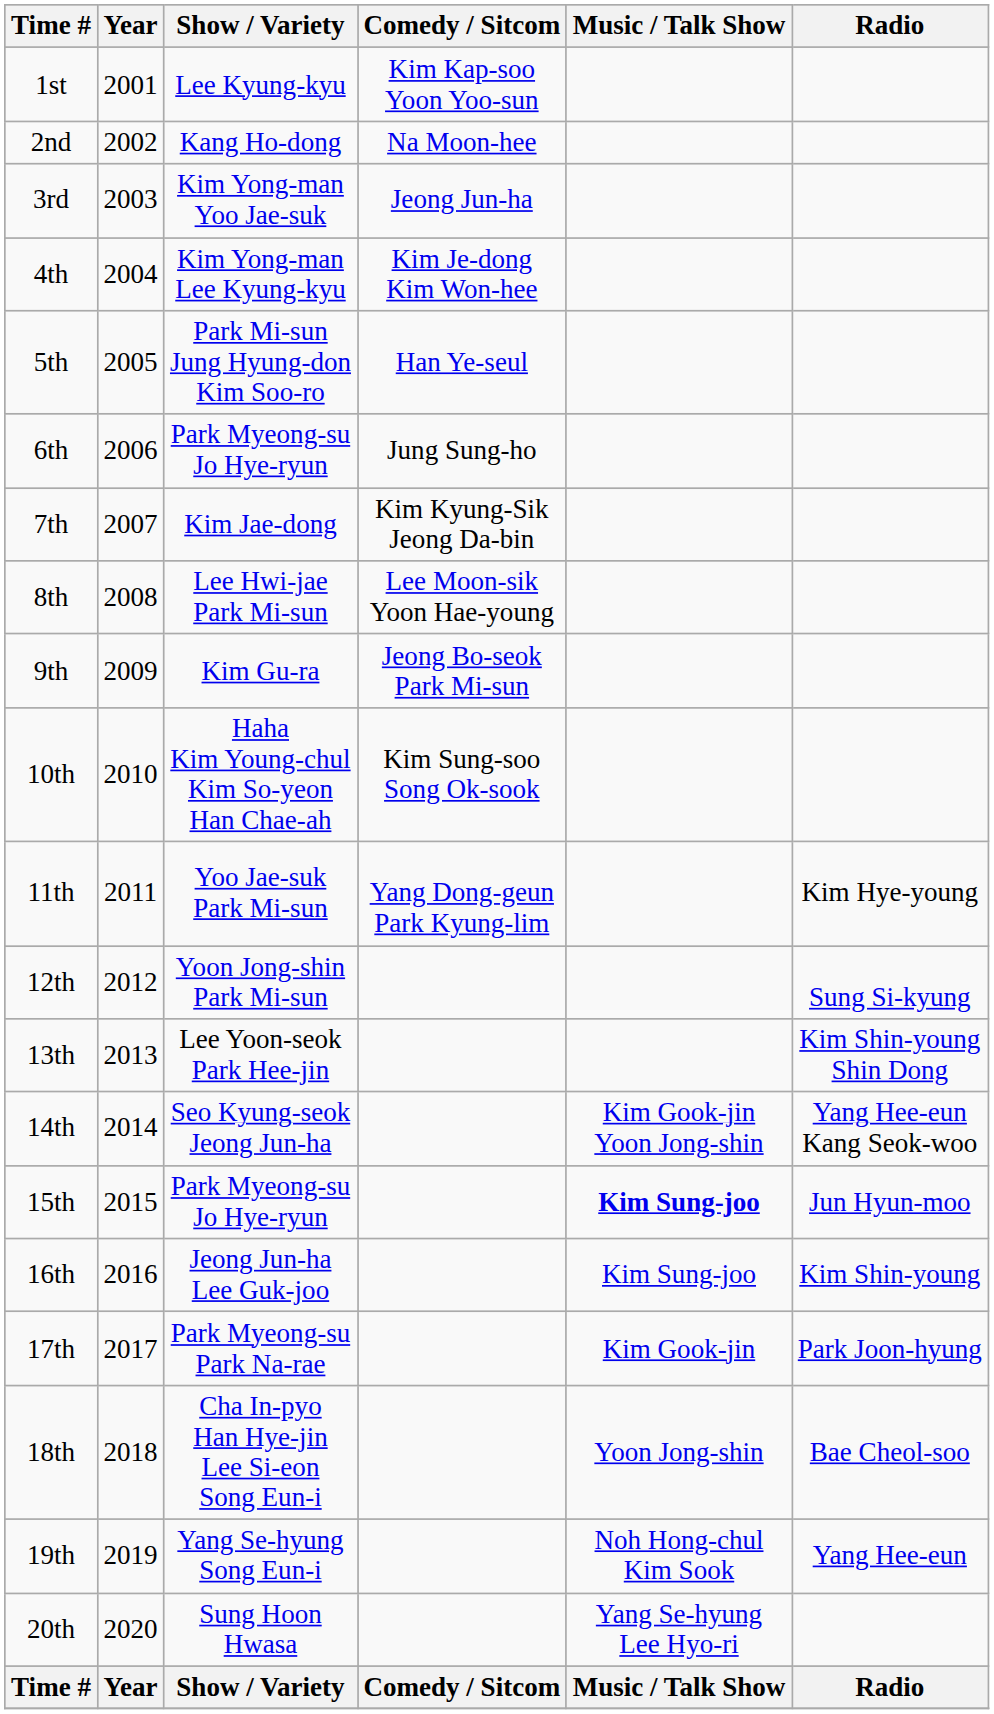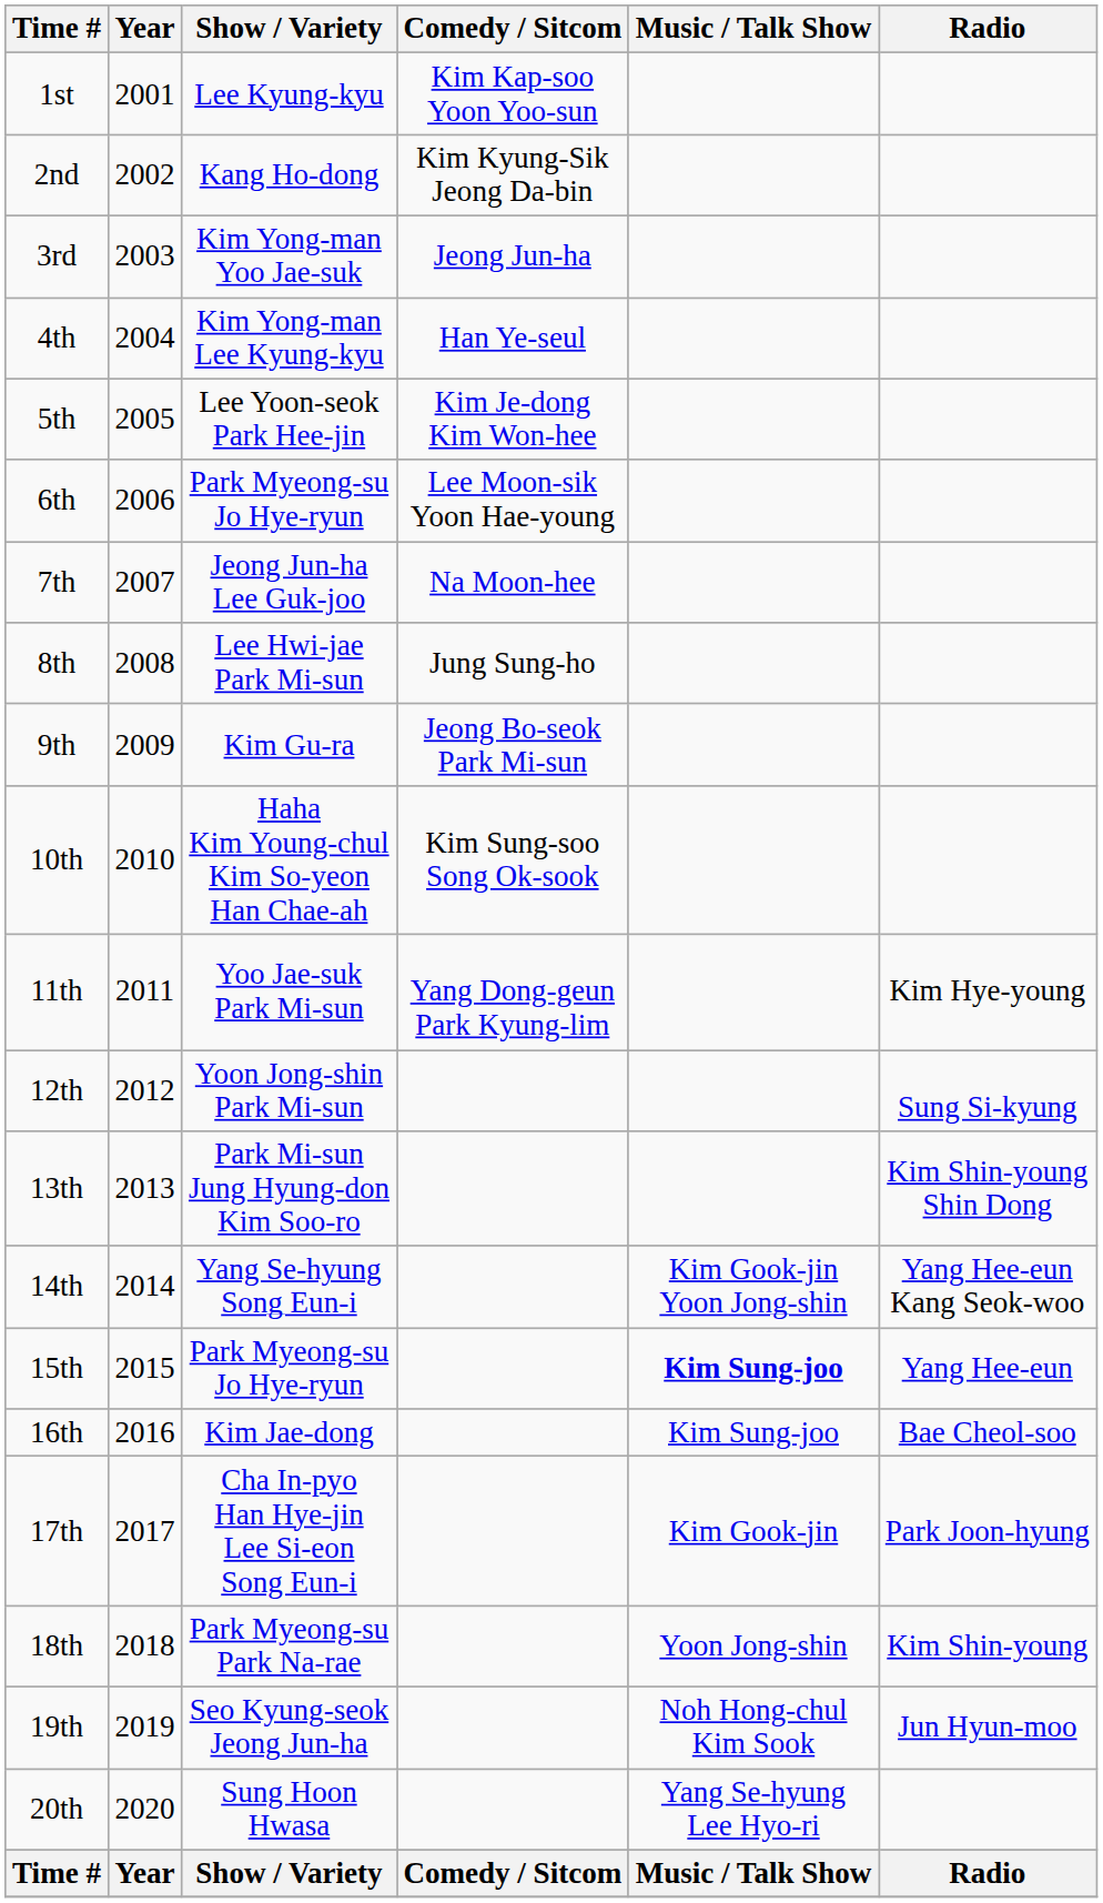2nd | Comedy / Sitcom: Na Moon-hee -> Kim Kyung-Sik Jeong Da-bin
4th | Comedy / Sitcom: Kim Je-dong Kim Won-hee -> Han Ye-seul
5th | Show / Variety: Park Mi-sun Jung Hyung-don Kim Soo-ro -> Lee Yoon-seok Park Hee-jin
5th | Comedy / Sitcom: Han Ye-seul -> Kim Je-dong Kim Won-hee
6th | Comedy / Sitcom: Jung Sung-ho -> Lee Moon-sik Yoon Hae-young
7th | Show / Variety: Kim Jae-dong -> Jeong Jun-ha Lee Guk-joo
7th | Comedy / Sitcom: Kim Kyung-Sik Jeong Da-bin -> Na Moon-hee
8th | Comedy / Sitcom: Lee Moon-sik Yoon Hae-young -> Jung Sung-ho
13th | Show / Variety: Lee Yoon-seok Park Hee-jin -> Park Mi-sun Jung Hyung-don Kim Soo-ro
14th | Show / Variety: Seo Kyung-seok Jeong Jun-ha -> Yang Se-hyung Song Eun-i
15th | Radio: Jun Hyun-moo -> Yang Hee-eun
16th | Show / Variety: Jeong Jun-ha Lee Guk-joo -> Kim Jae-dong
16th | Radio: Kim Shin-young -> Bae Cheol-soo
17th | Show / Variety: Park Myeong-su Park Na-rae -> Cha In-pyo Han Hye-jin Lee Si-eon Song Eun-i
18th | Show / Variety: Cha In-pyo Han Hye-jin Lee Si-eon Song Eun-i -> Park Myeong-su Park Na-rae
18th | Radio: Bae Cheol-soo -> Kim Shin-young
19th | Show / Variety: Yang Se-hyung Song Eun-i -> Seo Kyung-seok Jeong Jun-ha
19th | Radio: Yang Hee-eun -> Jun Hyun-moo
